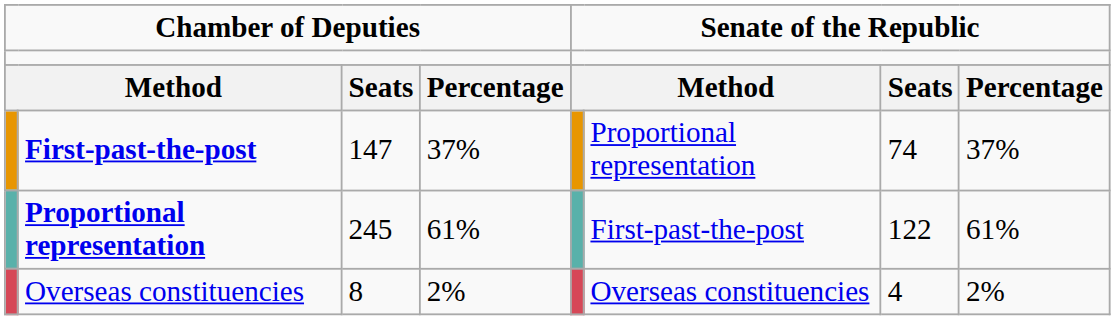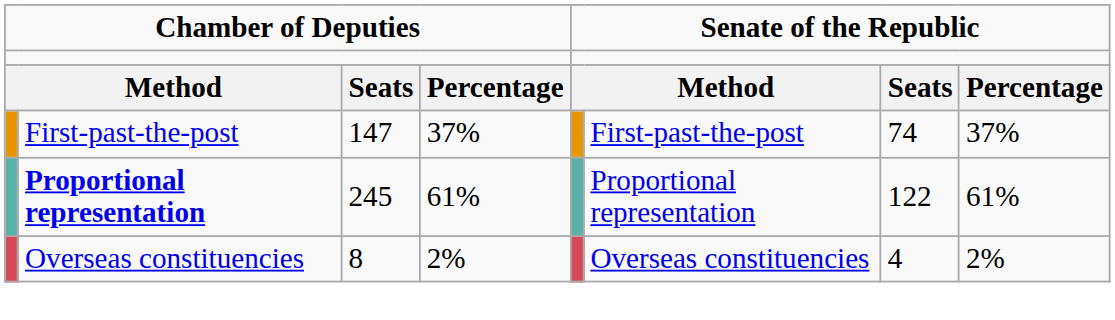row 4 | column 2: bold -> normal
row 4 | column 6: Proportional representation -> First-past-the-post
row 5 | column 6: First-past-the-post -> Proportional representation
